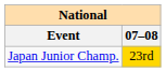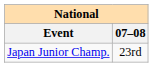Japan Junior Champ. | 07–08: gold background -> no background
